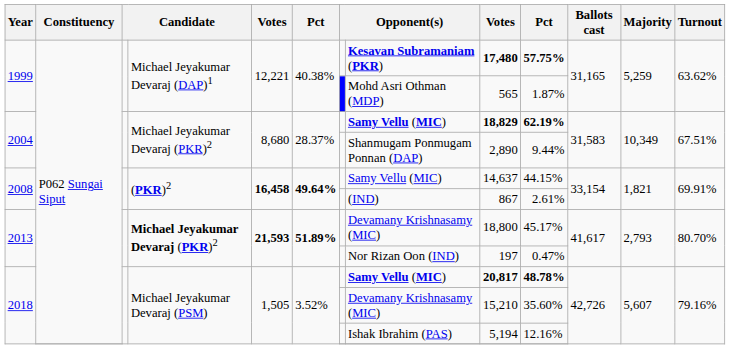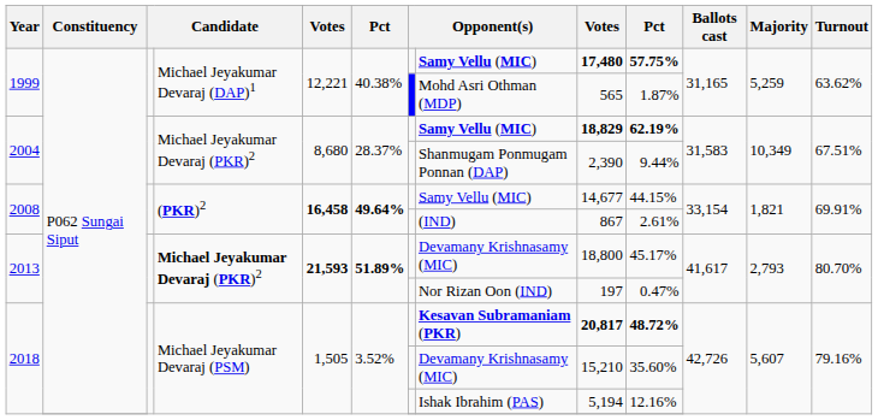row 2 | column 8: Kesavan Subramaniam (PKR) -> Samy Vellu (MIC)
row 5 | column 9: 2,890 -> 2,390
row 6 | column 9: 14,637 -> 14,677
row 10 | column 8: Samy Vellu (MIC) -> Kesavan Subramaniam (PKR)
row 10 | column 10: 48.78% -> 48.72%
